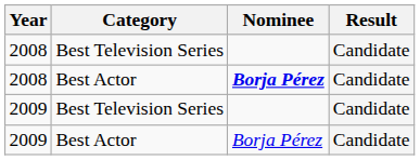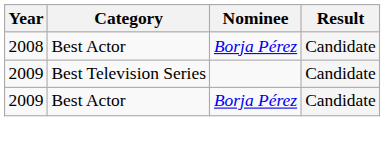- row: 2008 | Best Television Series | Candidate
2008 / Best Actor | Nominee: bold -> normal
